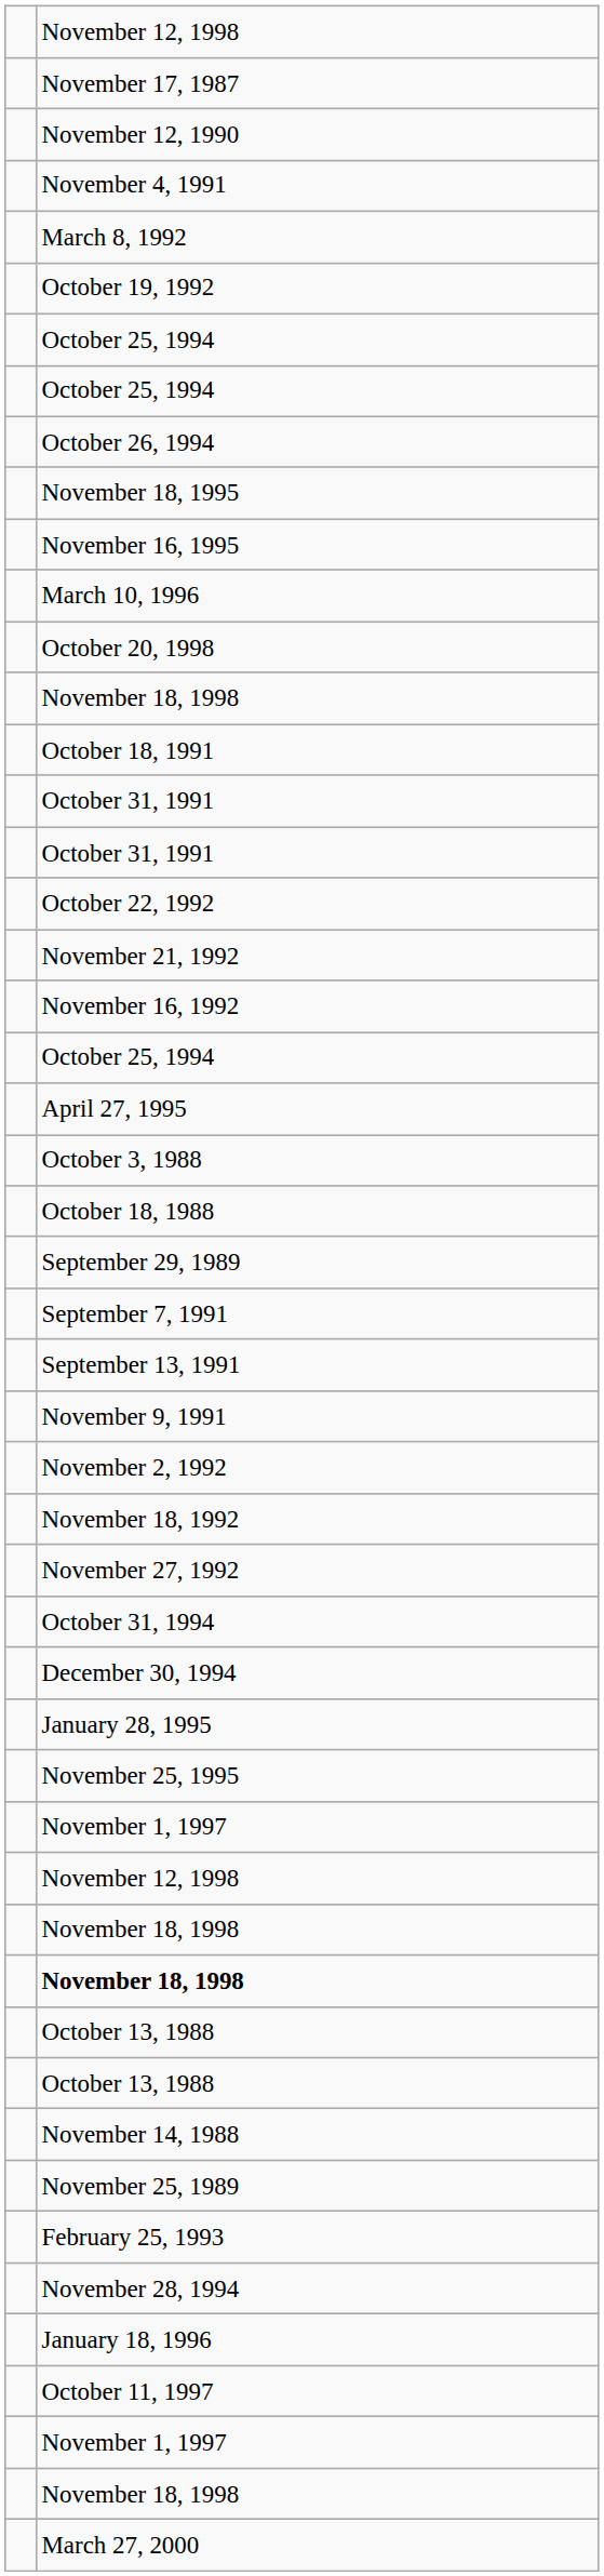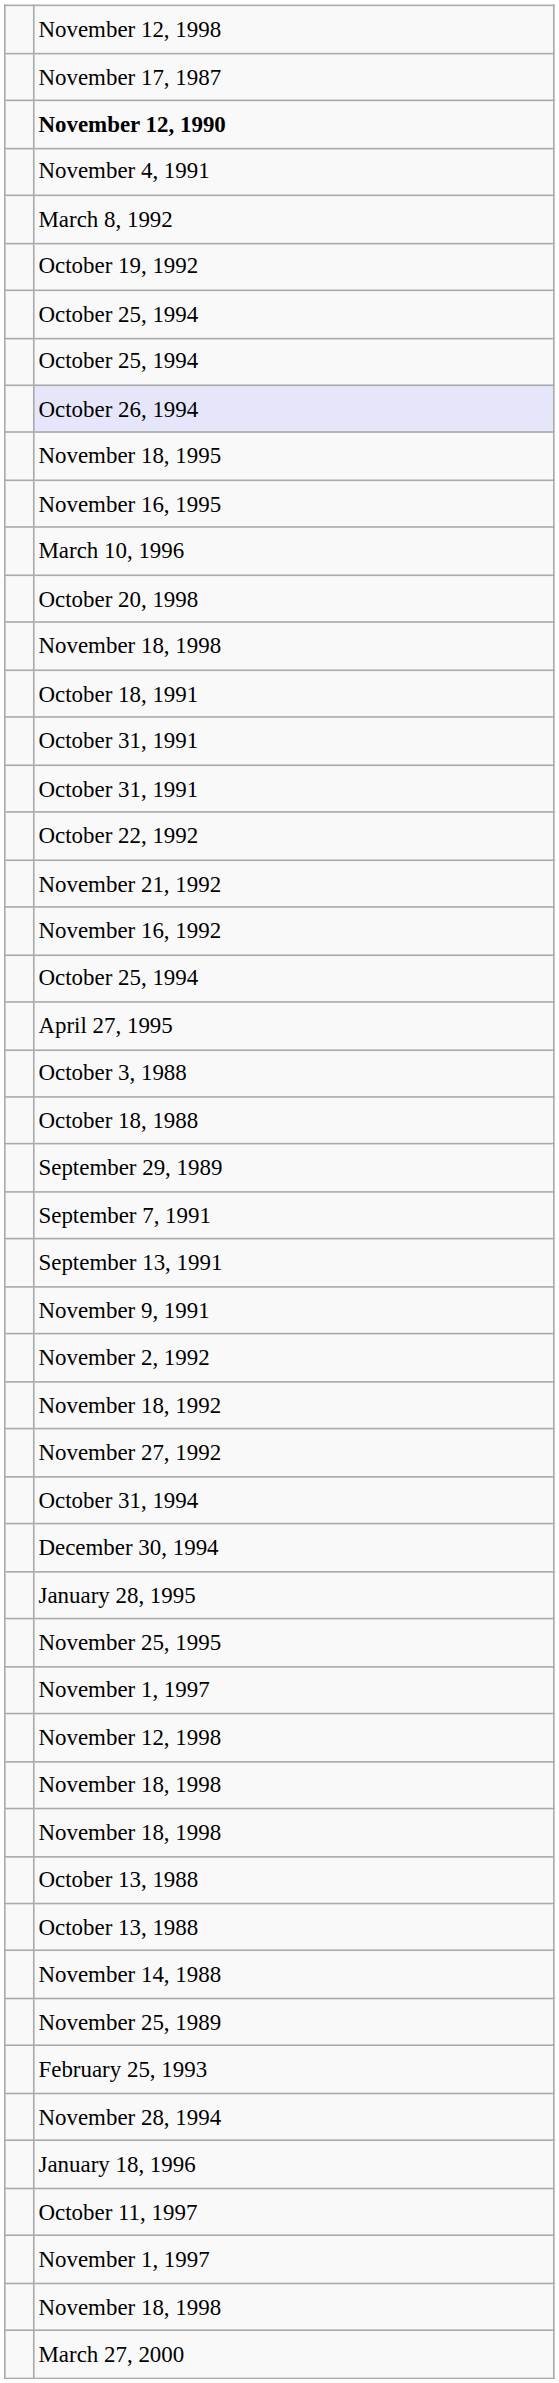row 3 | column 2: normal -> bold
row 9 | column 2: no background -> lavender background
row 39 | column 2: bold -> normal
